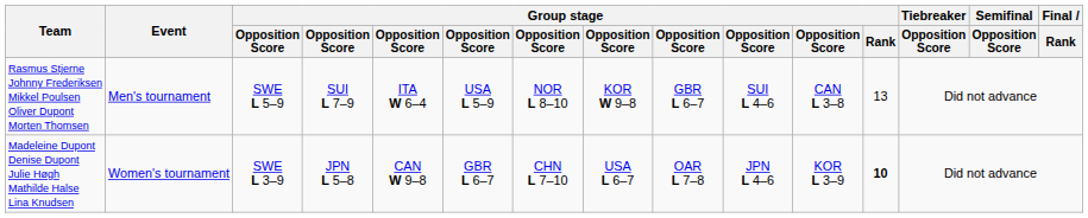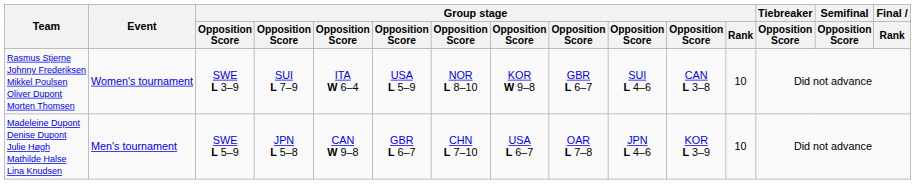row 3 | Event: Men's tournament -> Women's tournament
row 3 | column 3: SWE L 5–9 -> SWE L 3–9
row 3 | Group stage / Rank: 13 -> 10
row 4 | Event: Women's tournament -> Men's tournament
row 4 | column 3: SWE L 3–9 -> SWE L 5–9
row 4 | Group stage / Rank: bold -> normal
